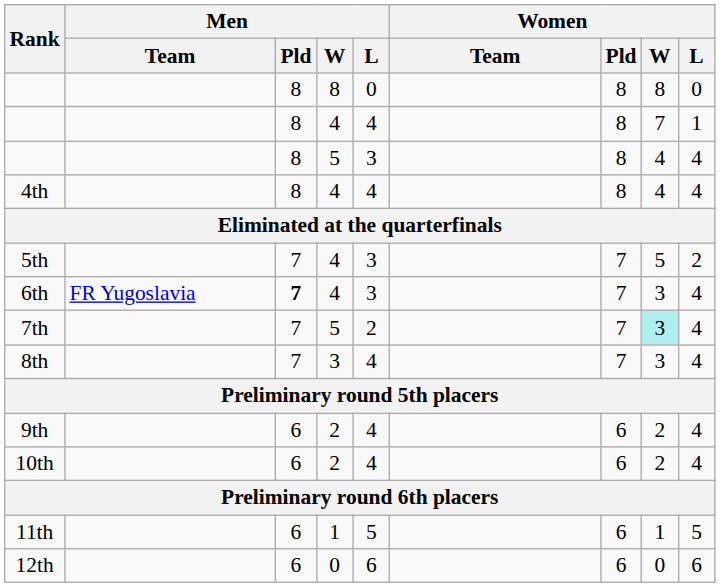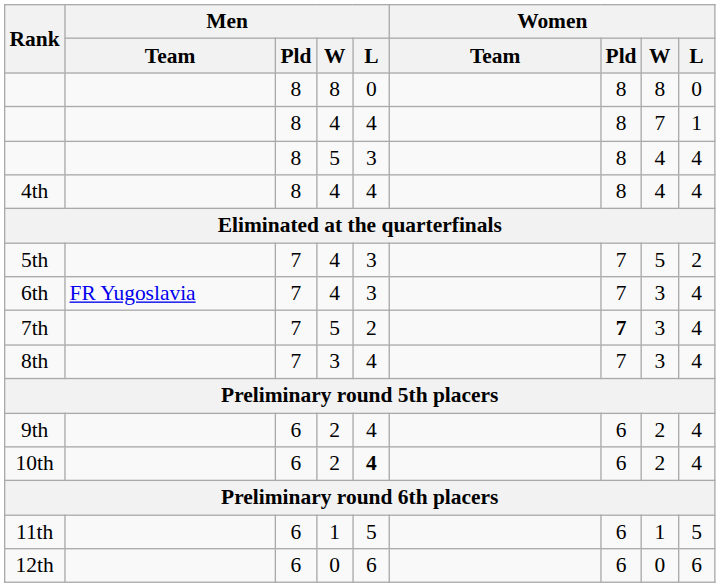6th | Men / Pld: bold -> normal
7th | Women / Pld: normal -> bold
7th | Women / W: paleturquoise background -> no background
10th | Men / L: normal -> bold
